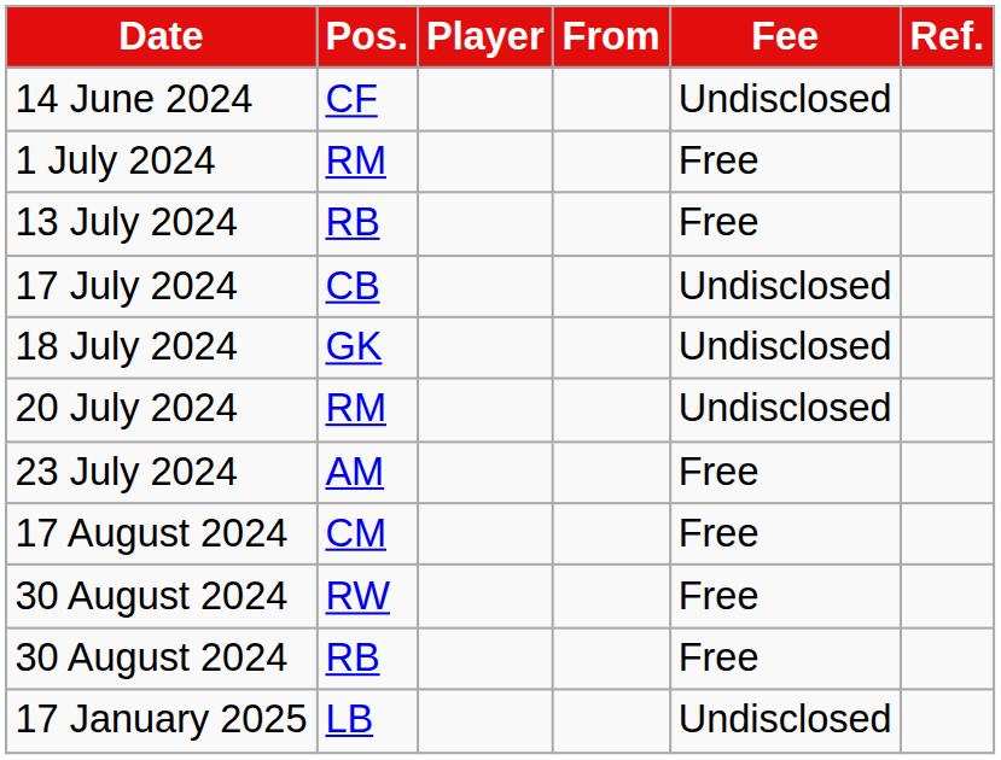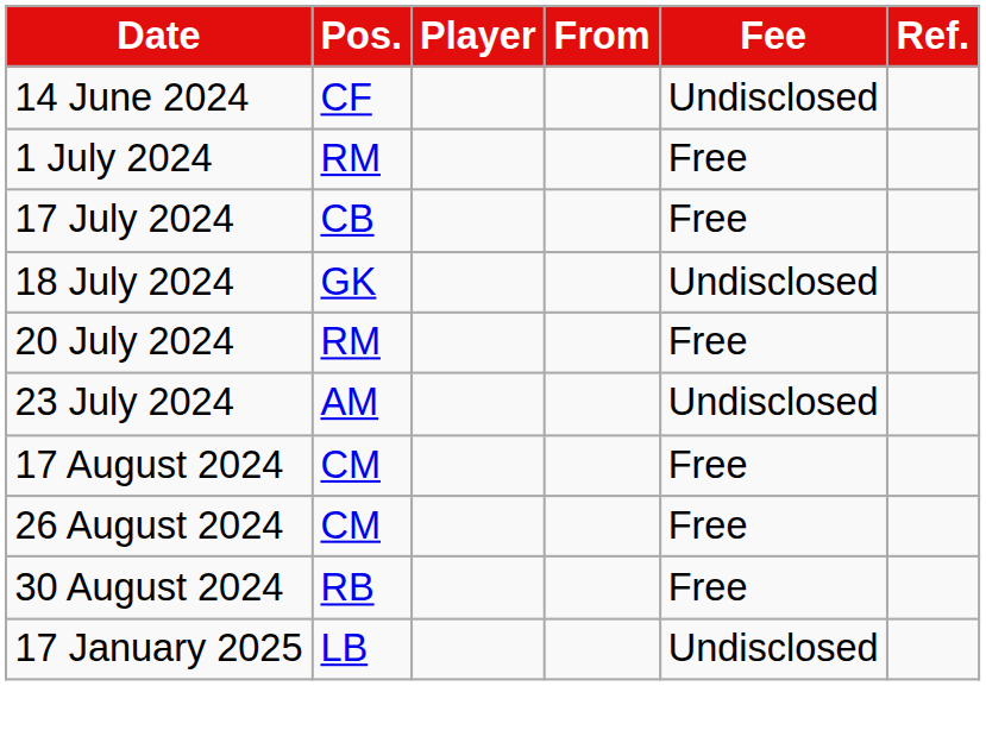- row: 13 July 2024 | RB | Free
17 July 2024 | Fee: Undisclosed -> Free
20 July 2024 | Fee: Undisclosed -> Free
23 July 2024 | Fee: Free -> Undisclosed
+ row: 26 August 2024 | CM | Free
- row: 30 August 2024 | RW | Free
